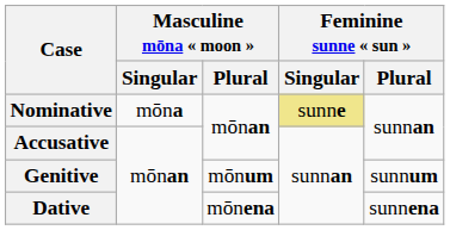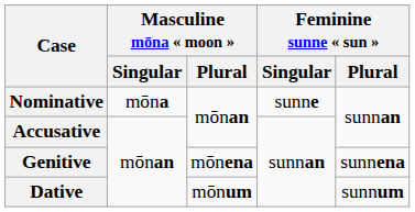Nominative | Feminine sunne « sun » / Singular: khaki background -> no background
Genitive | Masculine mōna « moon » / Plural: mōnum -> mōnena
Genitive | Feminine sunne « sun » / Plural: sunnum -> sunnena
Dative | Masculine mōna « moon » / Plural: mōnena -> mōnum
Dative | Feminine sunne « sun » / Plural: sunnena -> sunnum
